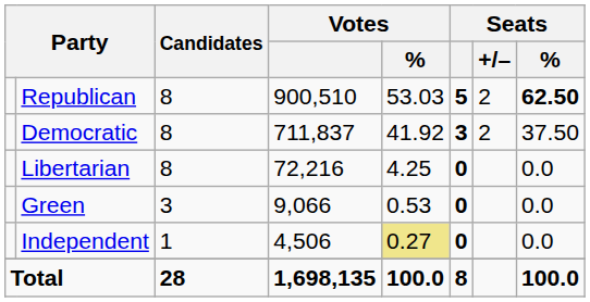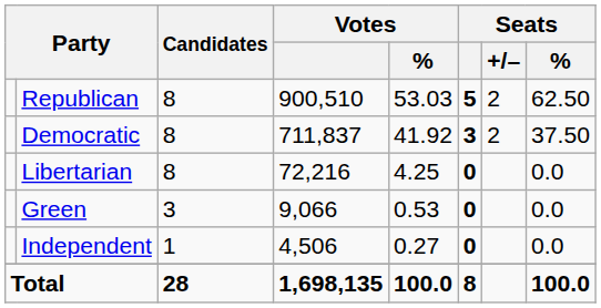Republican | Seats / %: bold -> normal
Independent | Votes / %: khaki background -> no background
